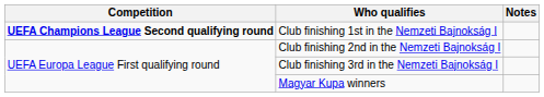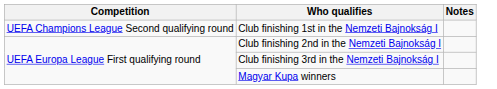Club finishing 1st in the Nemzeti Bajnokság I | Competition: bold -> normal
